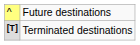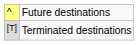Terminated destinations | column 1: bold -> normal
